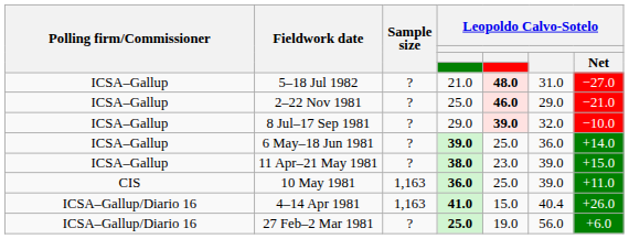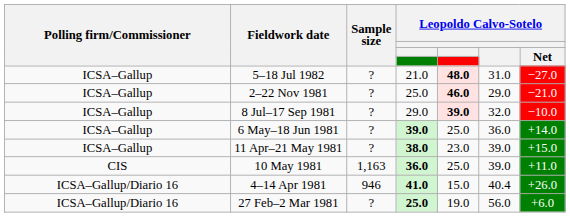4–14 Apr 1981 | Sample size: 1,163 -> 946
